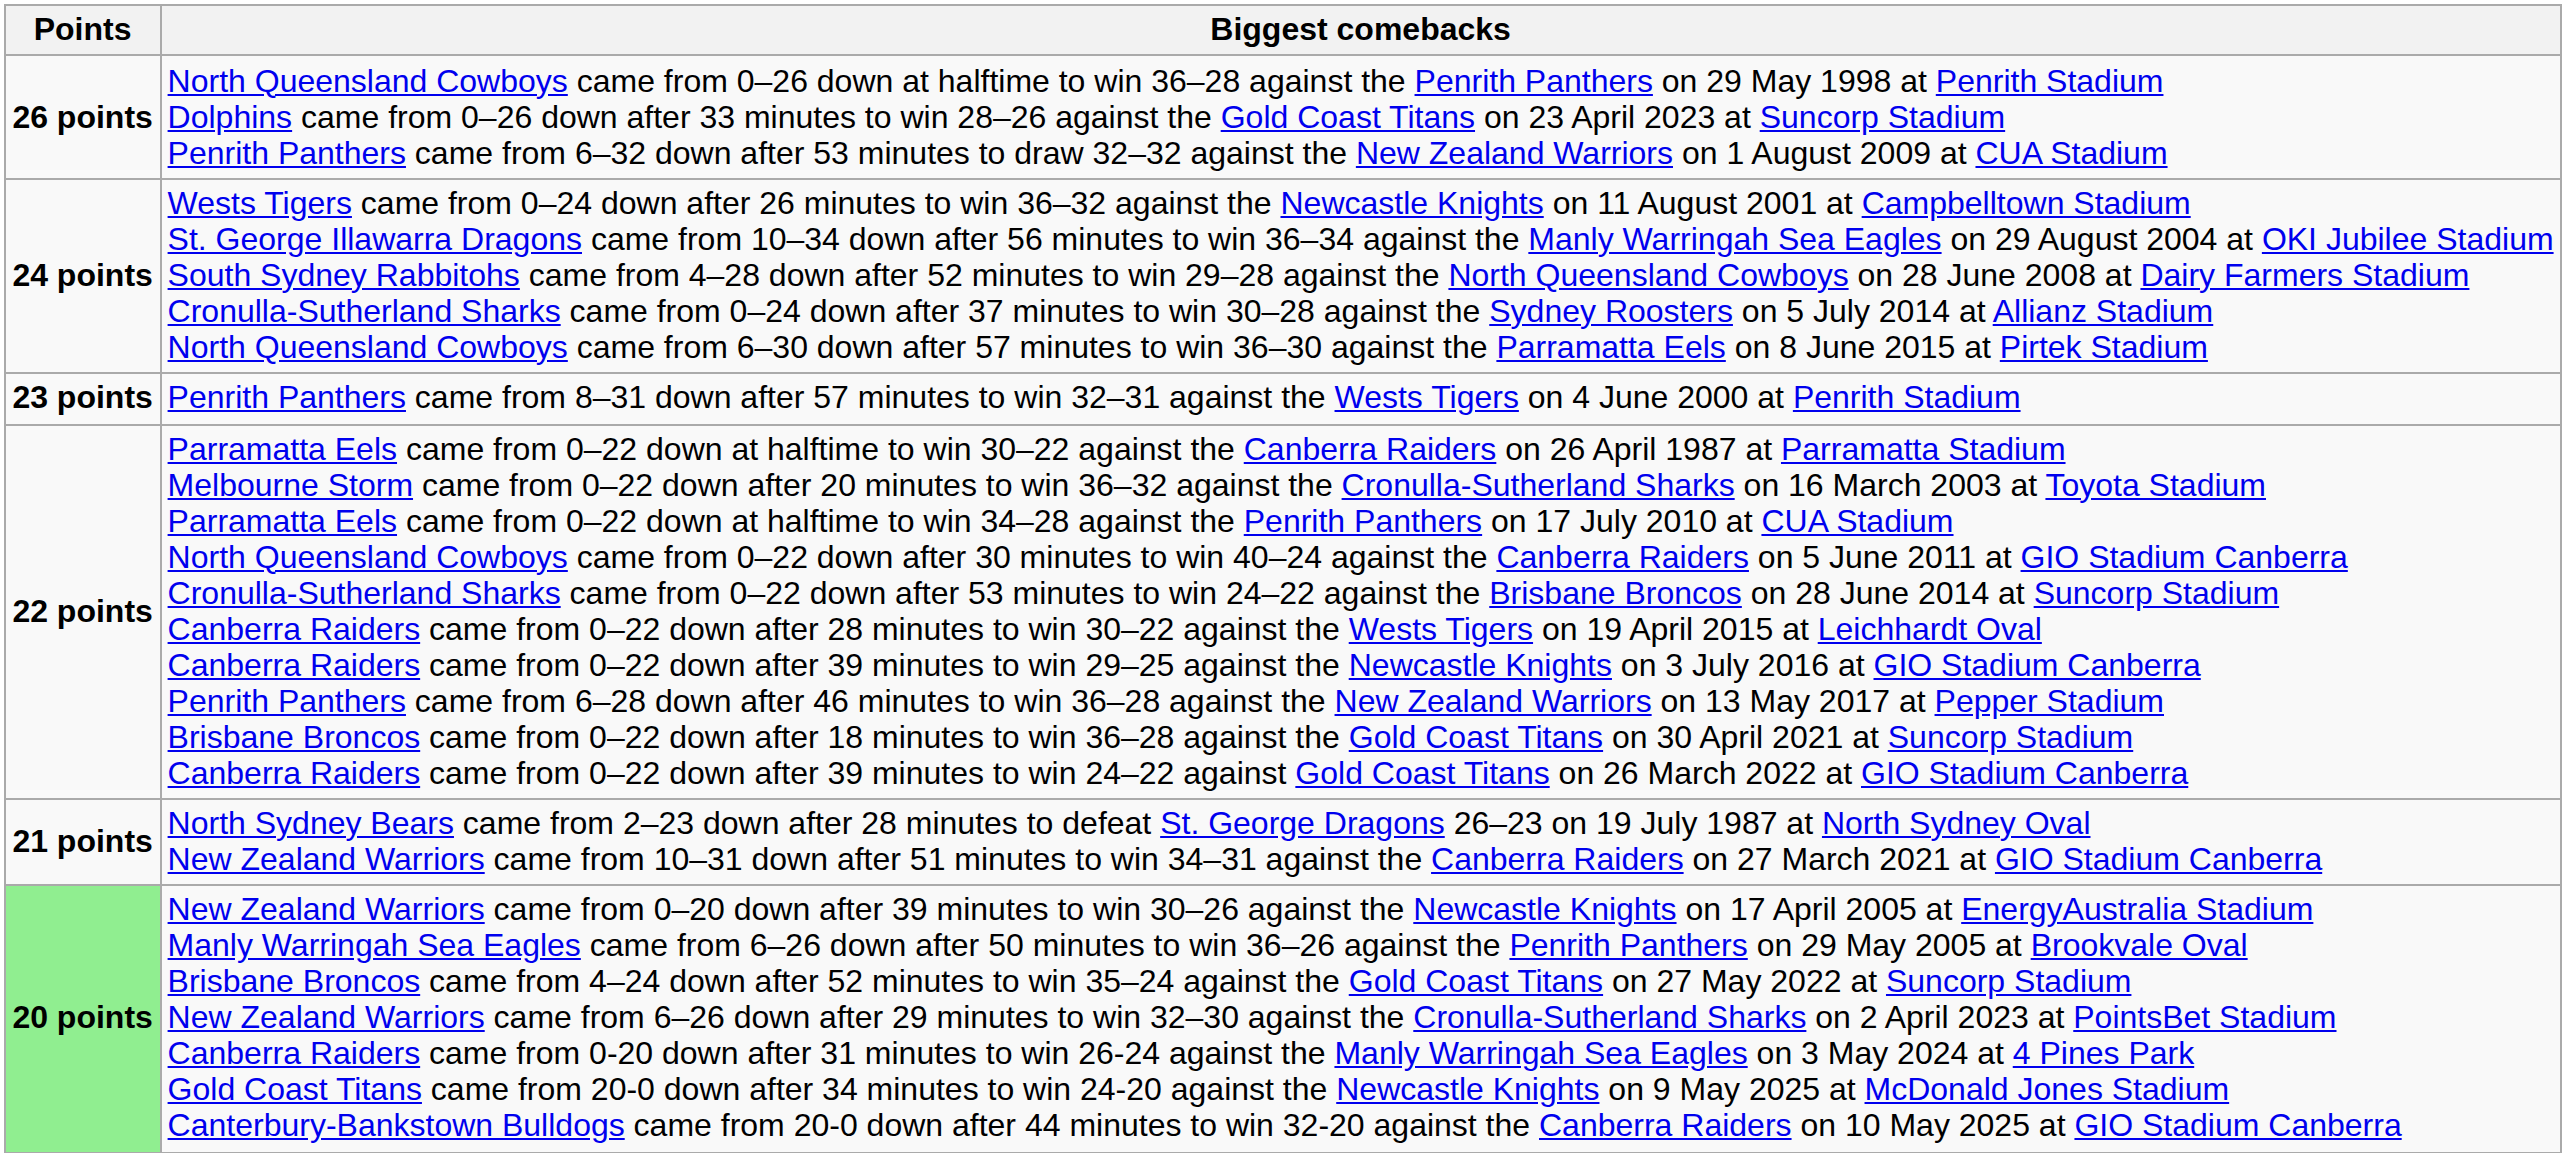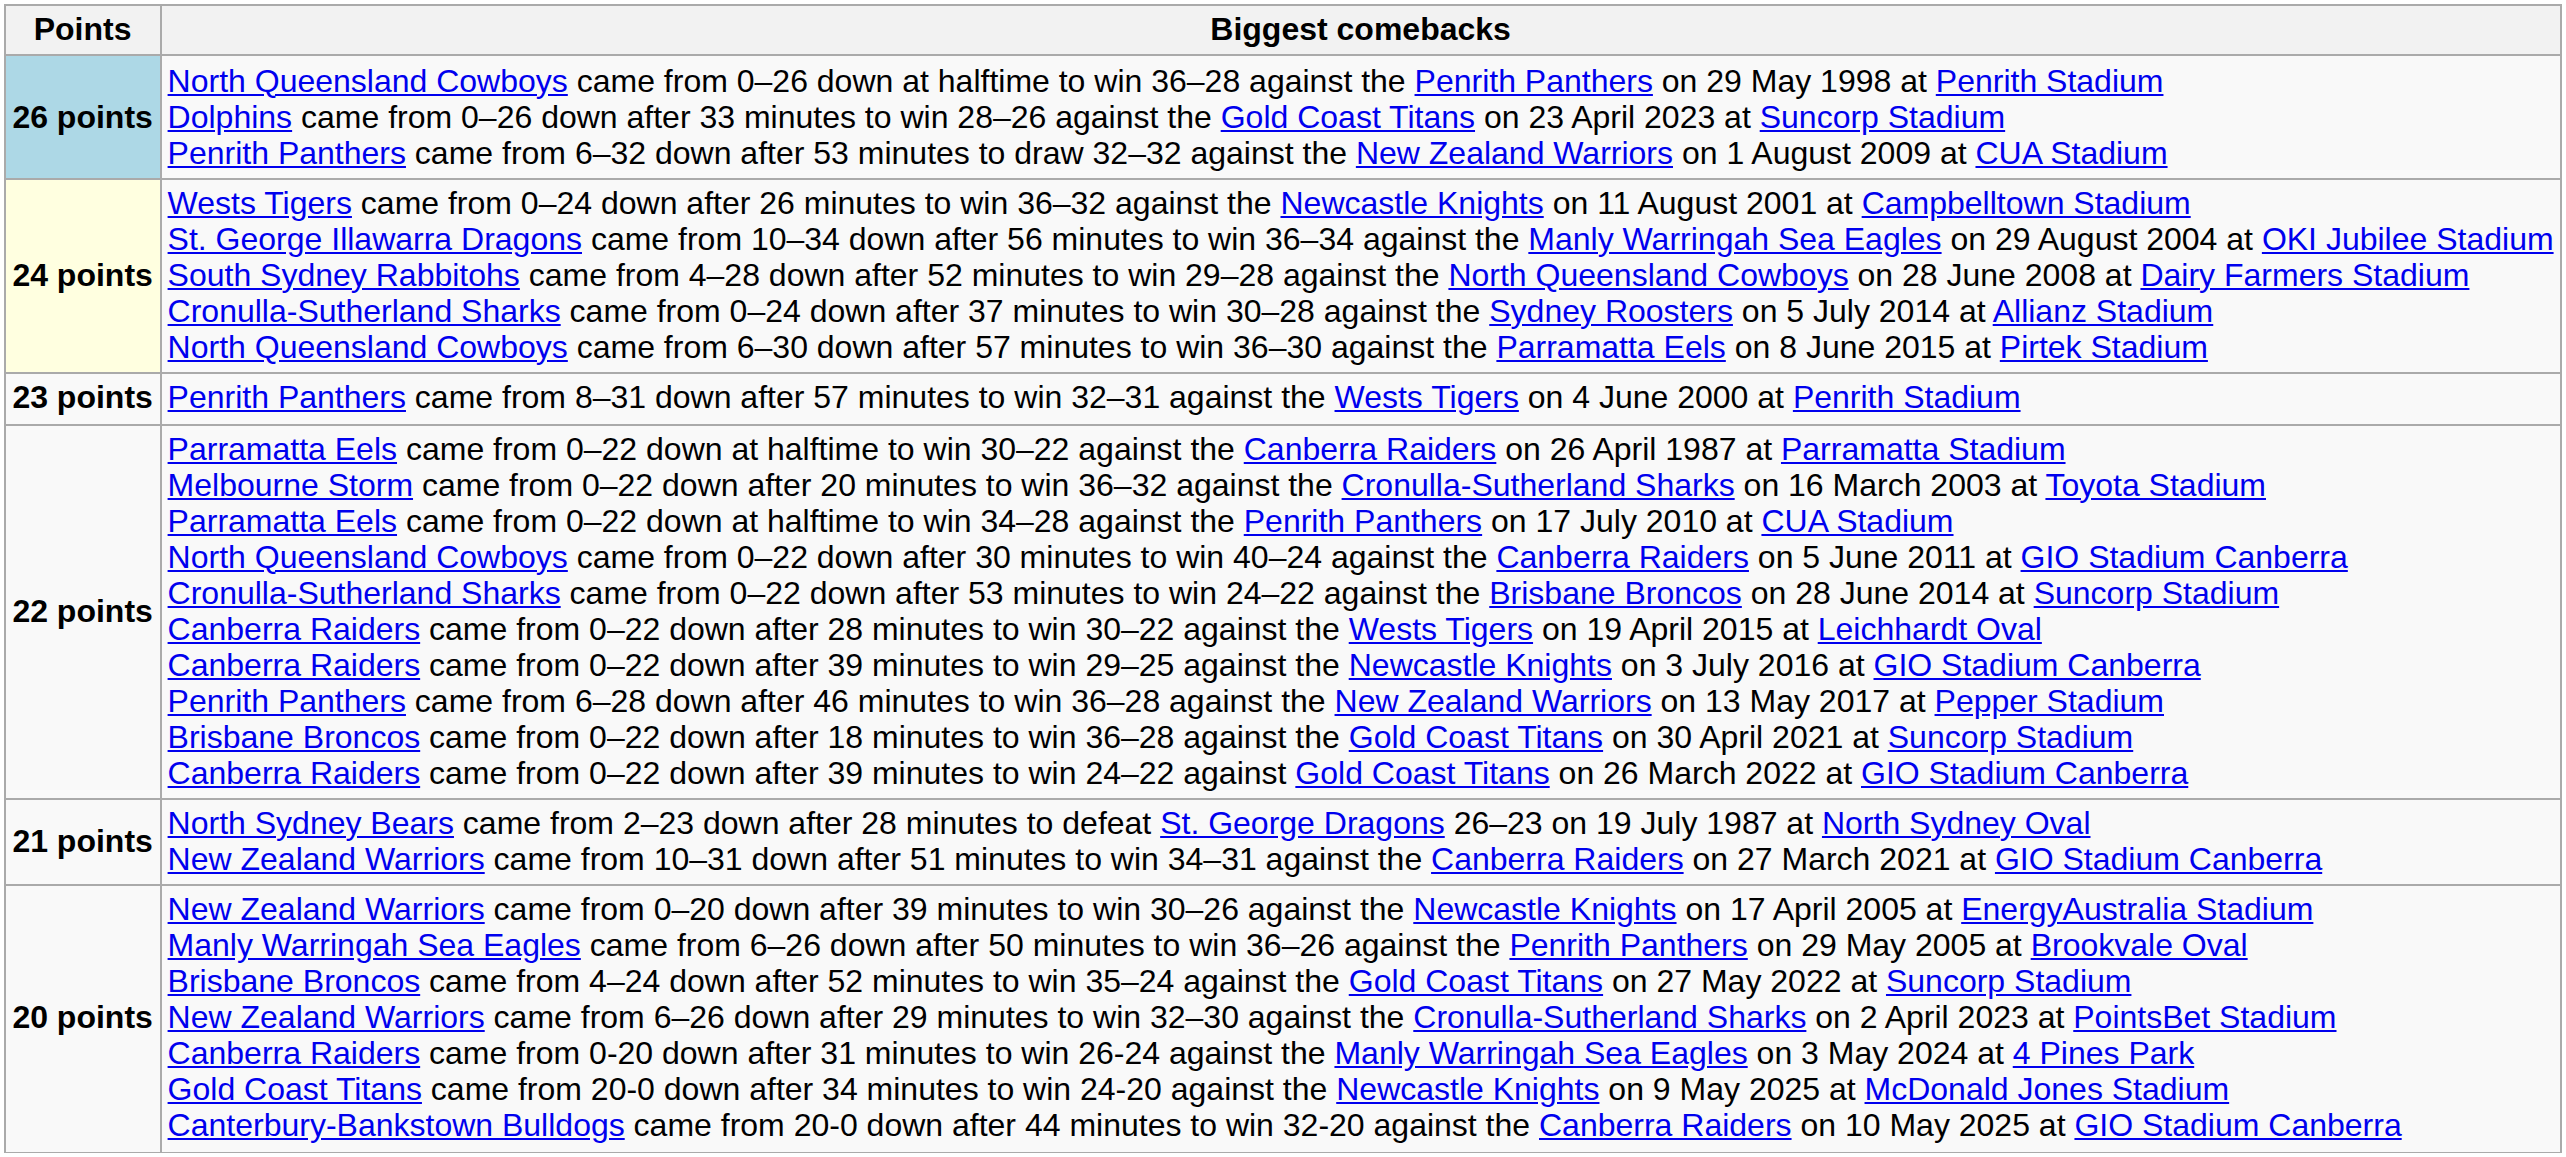26 points | Points: no background -> lightblue background
24 points | Points: no background -> lightyellow background
20 points | Points: lightgreen background -> no background
